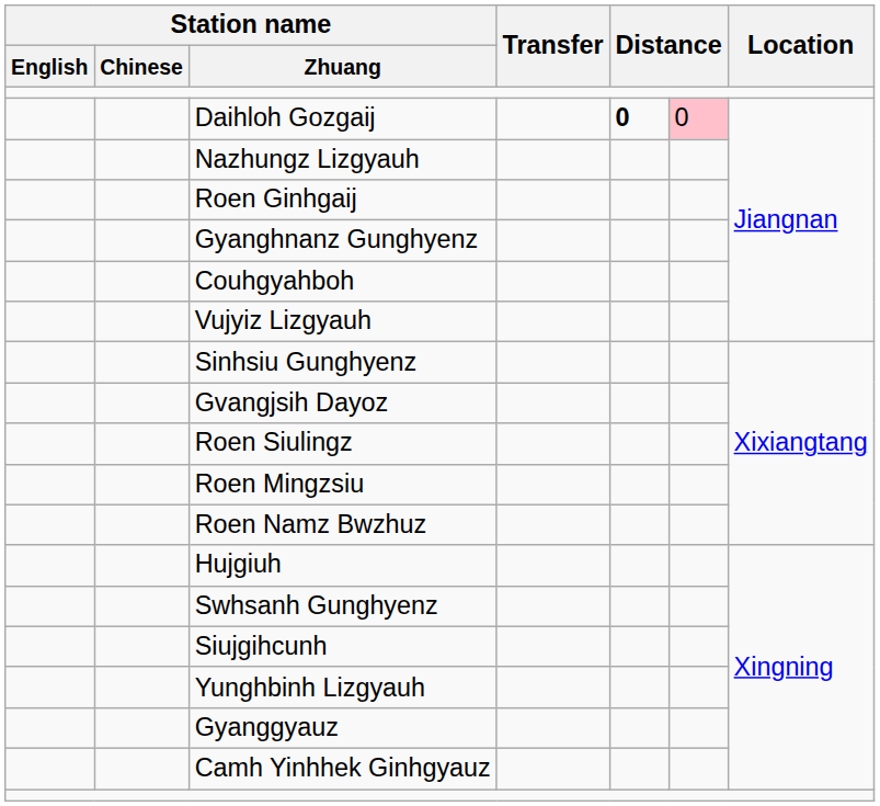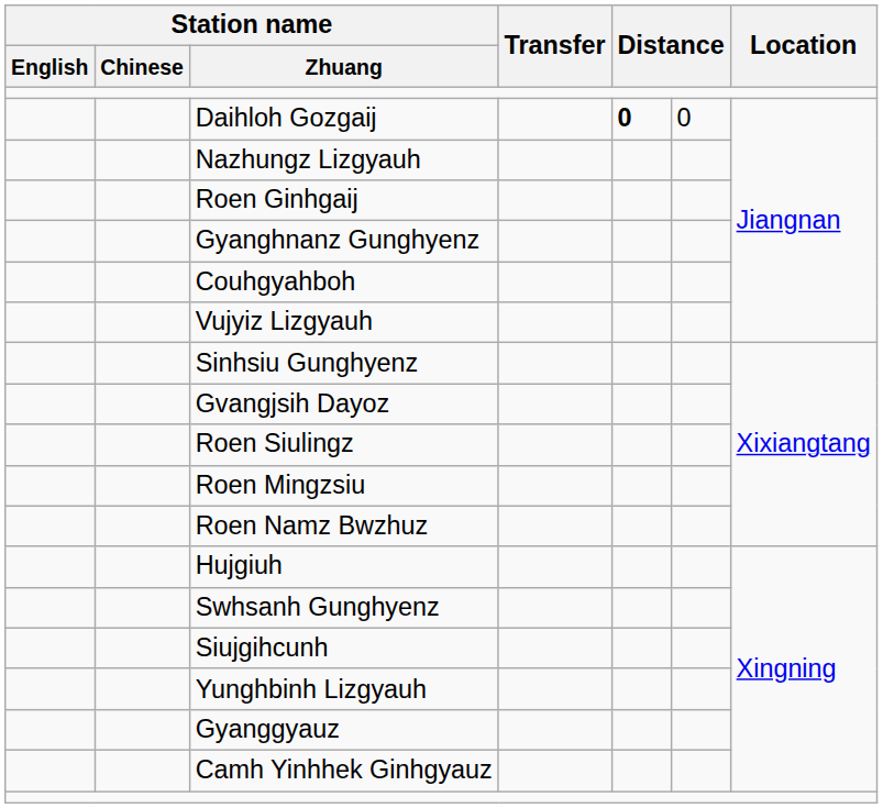Daihloh Gozgaij | column 6: pink background -> no background
